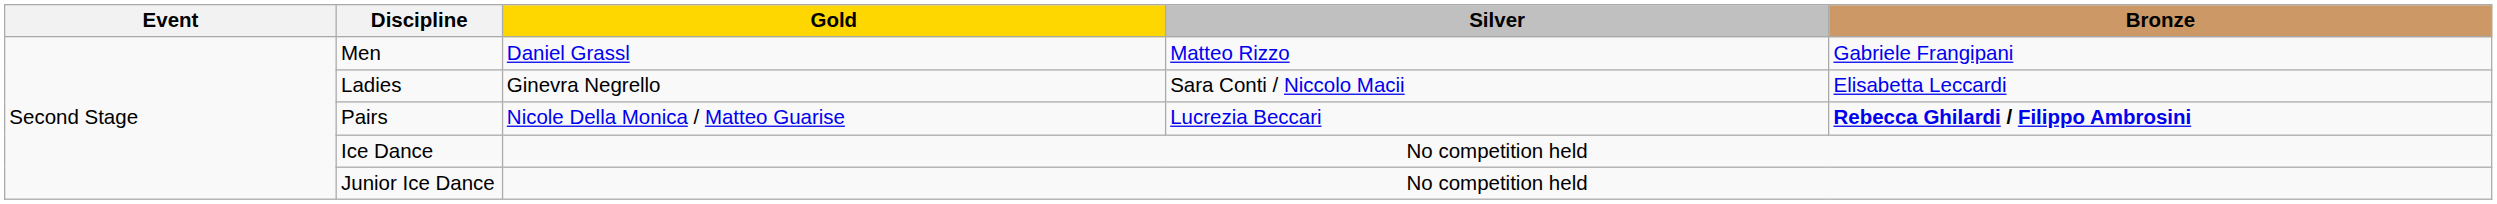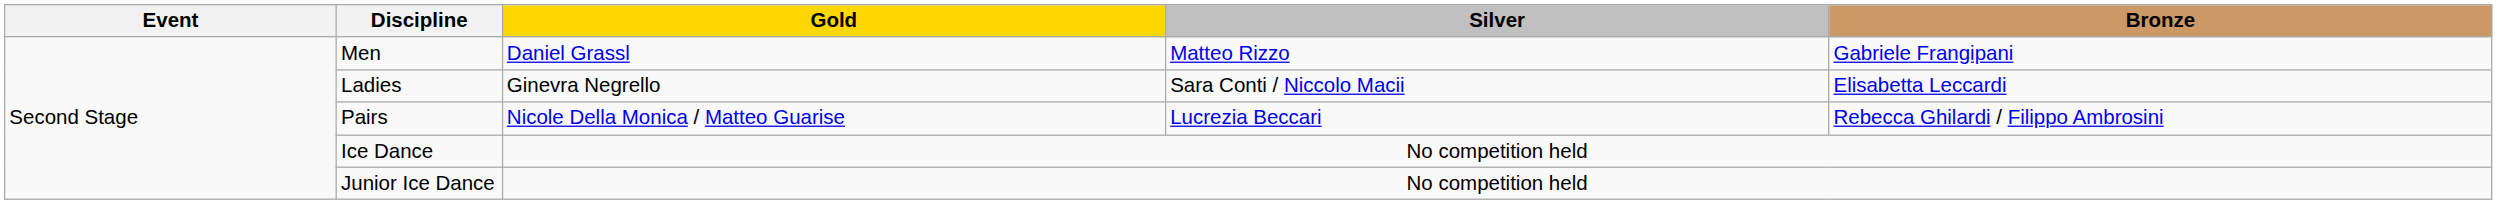Pairs | Bronze: bold -> normal
